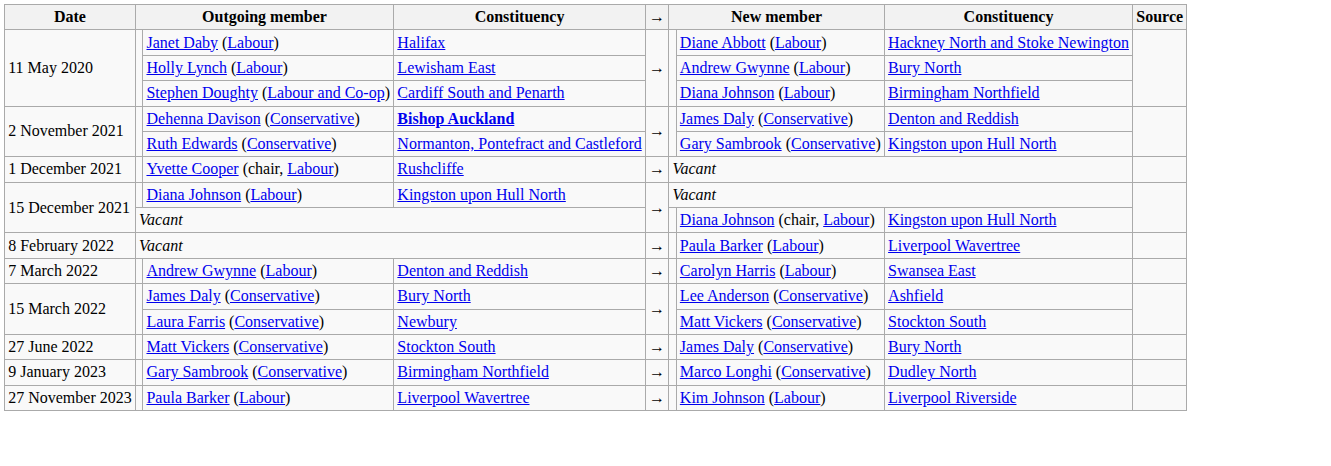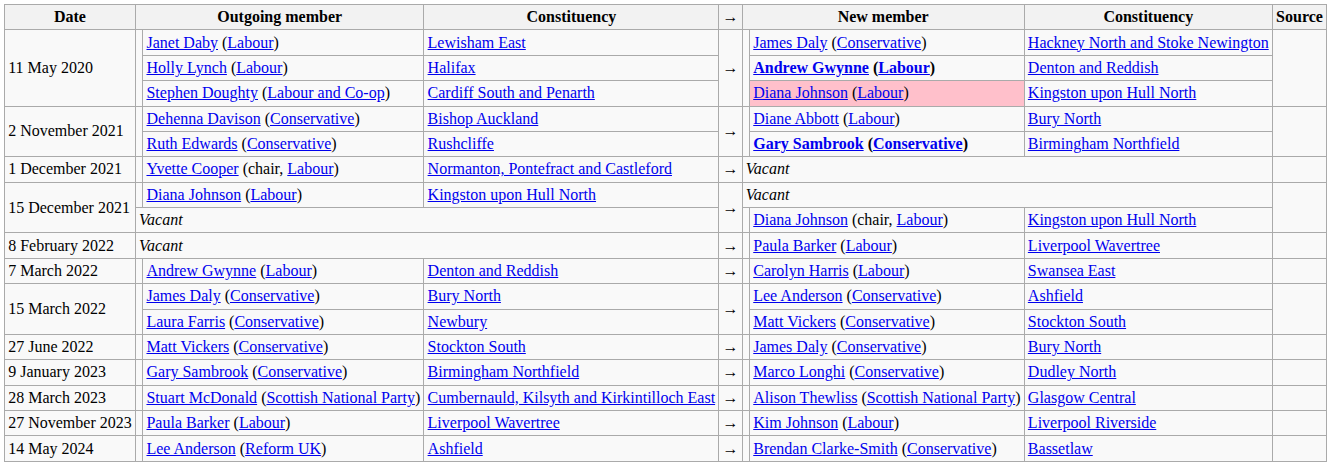Janet Daby (Labour) | column 4: Halifax -> Lewisham East
Janet Daby (Labour) | column 7: Diane Abbott (Labour) -> James Daly (Conservative)
Holly Lynch (Labour) | column 4: Lewisham East -> Halifax
Holly Lynch (Labour) | column 7: normal -> bold
Holly Lynch (Labour) | column 8: Bury North -> Denton and Reddish
Stephen Doughty (Labour and Co-op) | column 7: no background -> pink background
Stephen Doughty (Labour and Co-op) | column 8: Birmingham Northfield -> Kingston upon Hull North
Dehenna Davison (Conservative) | column 4: bold -> normal
Dehenna Davison (Conservative) | column 7: James Daly (Conservative) -> Diane Abbott (Labour)
Dehenna Davison (Conservative) | column 8: Denton and Reddish -> Bury North
Ruth Edwards (Conservative) | column 4: Normanton, Pontefract and Castleford -> Rushcliffe
Ruth Edwards (Conservative) | column 7: normal -> bold
Ruth Edwards (Conservative) | column 8: Kingston upon Hull North -> Birmingham Northfield
Yvette Cooper (chair, Labour) | column 4: Rushcliffe -> Normanton, Pontefract and Castleford
+ row: 28 March 2023 | Stuart McDonald (Scottish National Party) | Cumbernauld, Kilsyth and Kirkintilloch East | → | Alison Thewliss (Scottish National Party) | Glasgow Central
+ row: 14 May 2024 | Lee Anderson (Reform UK) | Ashfield | → | Brendan Clarke-Smith (Conservative) | Bassetlaw
